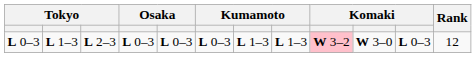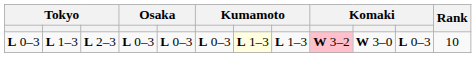row 3 | column 7: no background -> lightyellow background
row 3 | Rank: 12 -> 10
